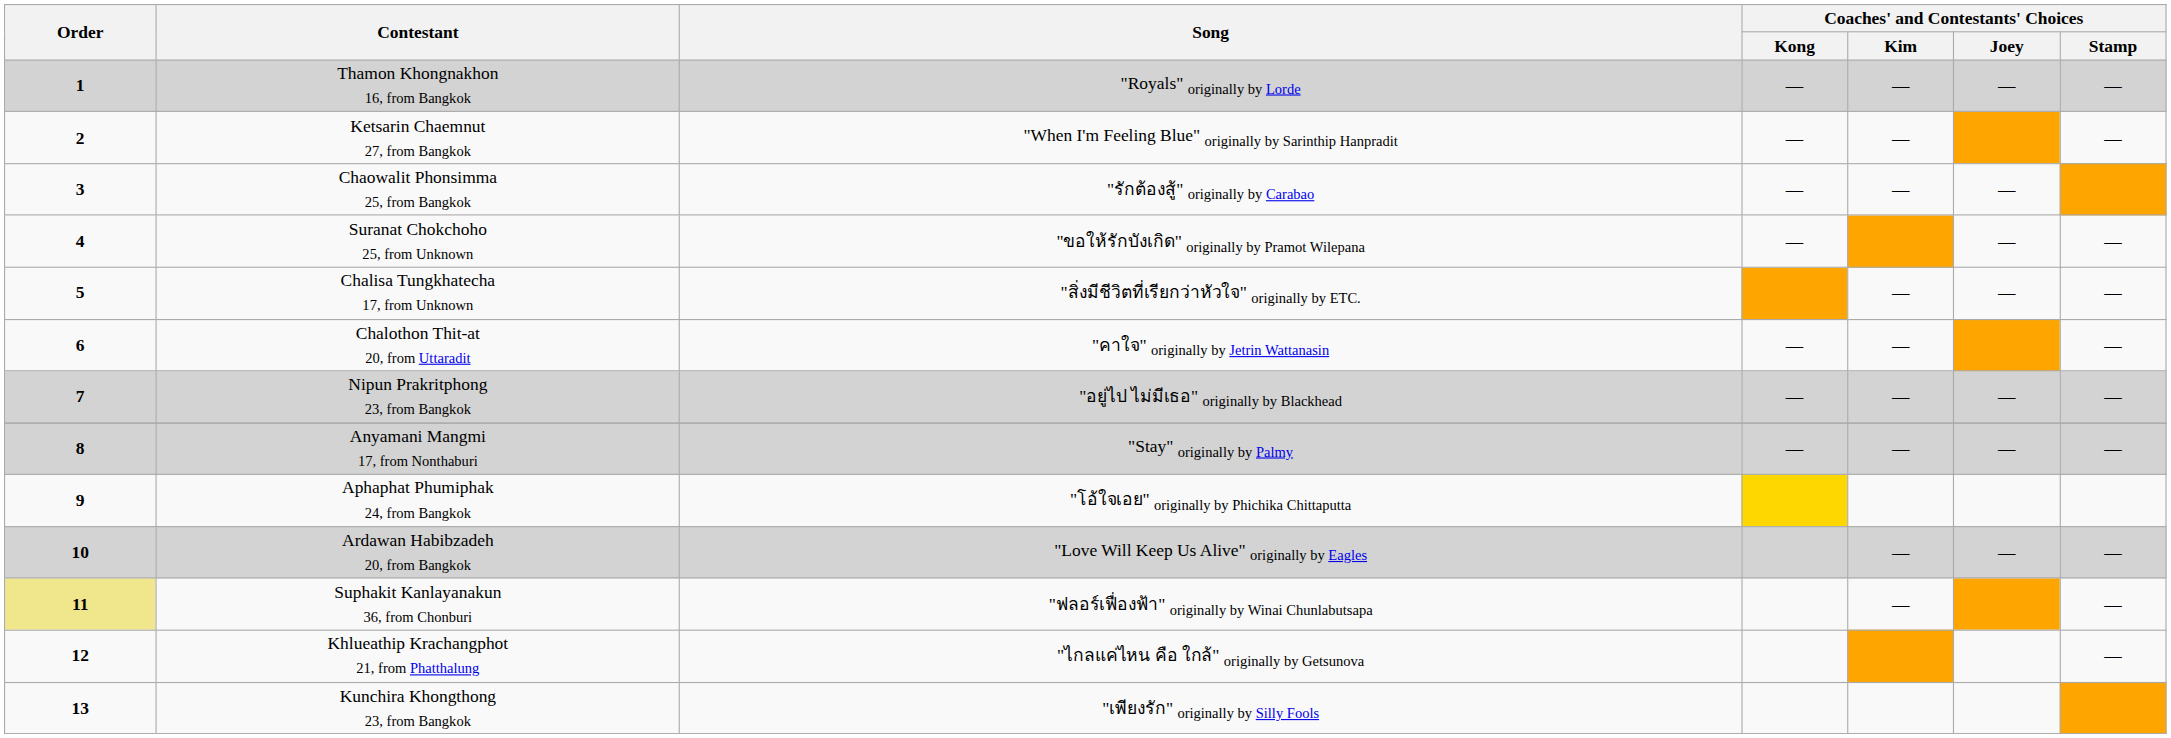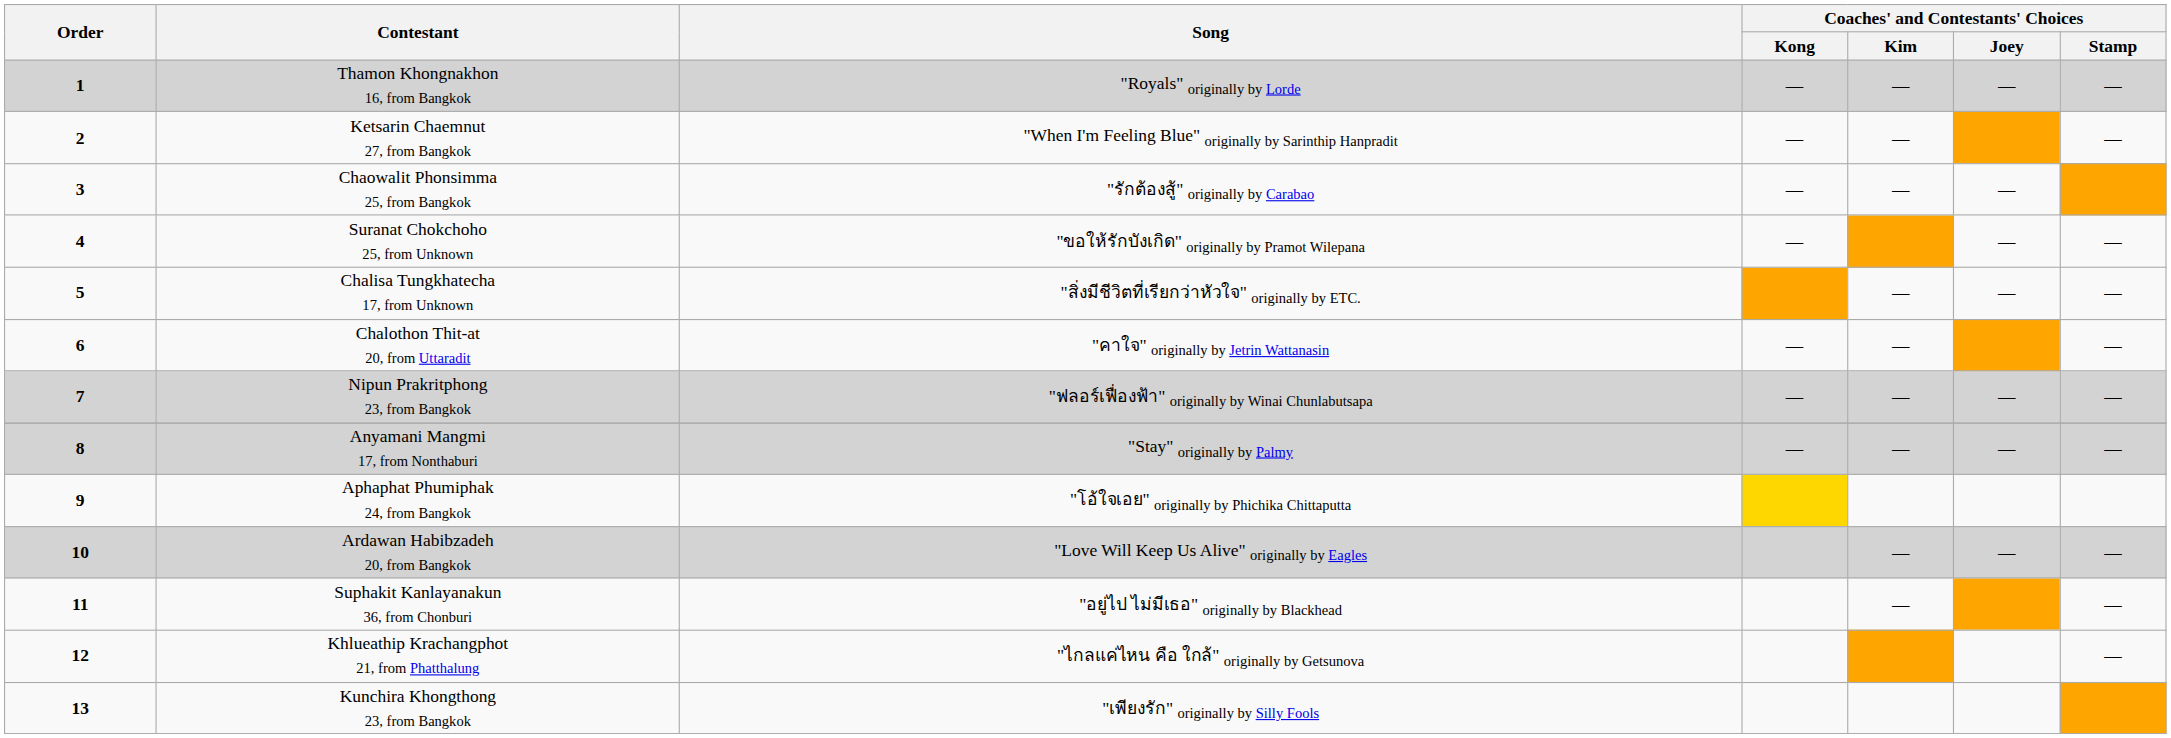Nipun Prakritphong 23, from Bangkok | Song: "อยู่ไป ไม่มีเธอ" originally by Blackhead -> "ฟลอร์เฟื่องฟ้า" originally by Winai Chunlabutsapa
Suphakit Kanlayanakun 36, from Chonburi | Order: khaki background -> no background
Suphakit Kanlayanakun 36, from Chonburi | Song: "ฟลอร์เฟื่องฟ้า" originally by Winai Chunlabutsapa -> "อยู่ไป ไม่มีเธอ" originally by Blackhead
